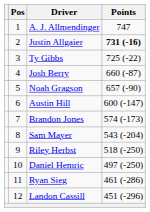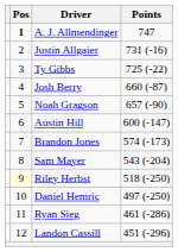A. J. Allmendinger | Pos: normal -> bold
Justin Allgaier | Points: bold -> normal
Riley Herbst | Pos: no background -> lightyellow background
